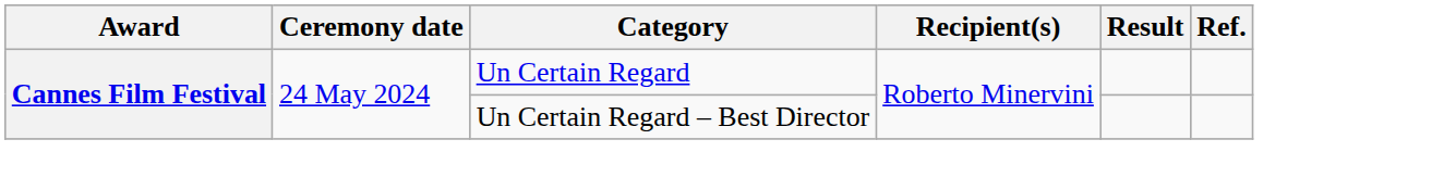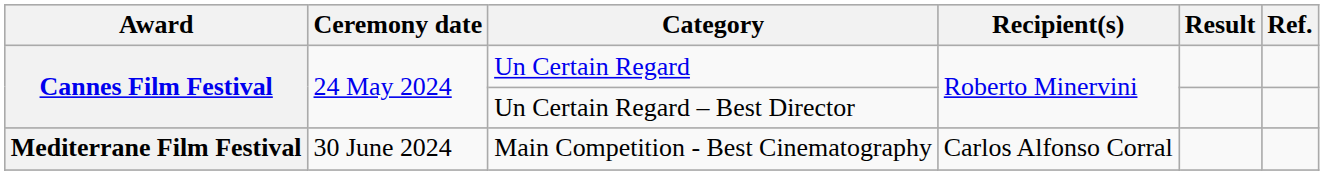+ row: Mediterrane Film Festival | 30 June 2024 | Main Competition - Best Cinematography | Carlos Alfonso Corral
